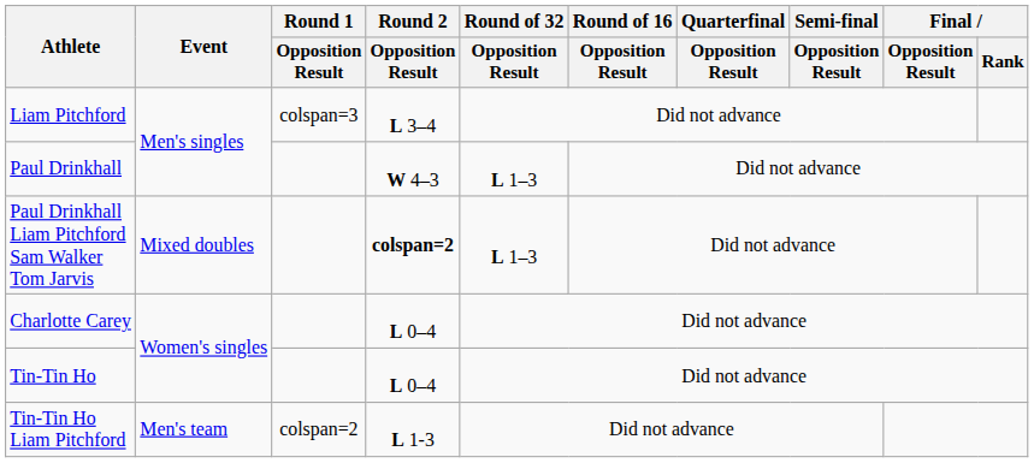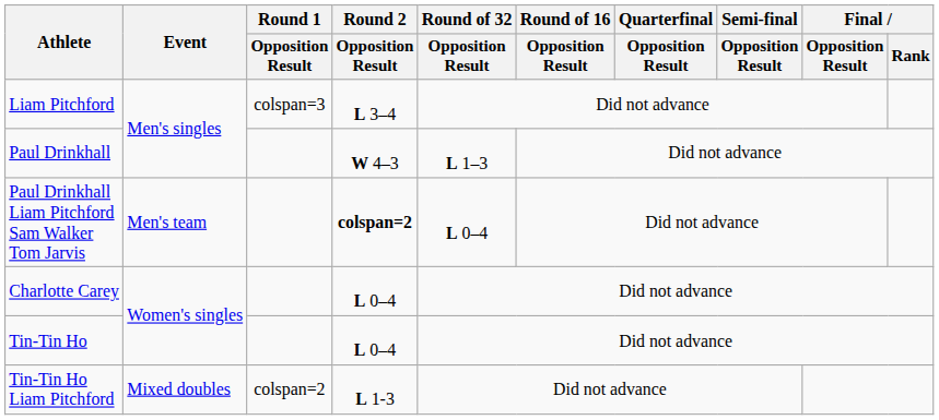Paul Drinkhall Liam Pitchford Sam Walker Tom Jarvis | Event: Mixed doubles -> Men's team
Paul Drinkhall Liam Pitchford Sam Walker Tom Jarvis | Round of 32 / Opposition Result: L 1–3 -> L 0–4
Tin-Tin Ho Liam Pitchford | Event: Men's team -> Mixed doubles
